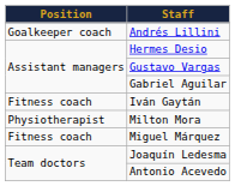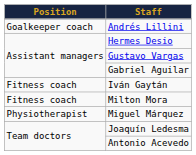Milton Mora | Position: Physiotherapist -> Fitness coach
Miguel Márquez | Position: Fitness coach -> Physiotherapist
